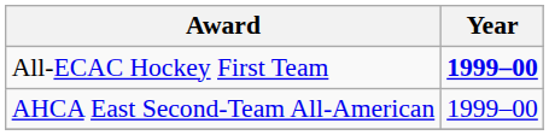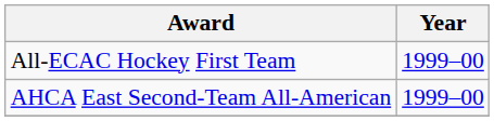row 2 | Year: bold -> normal
